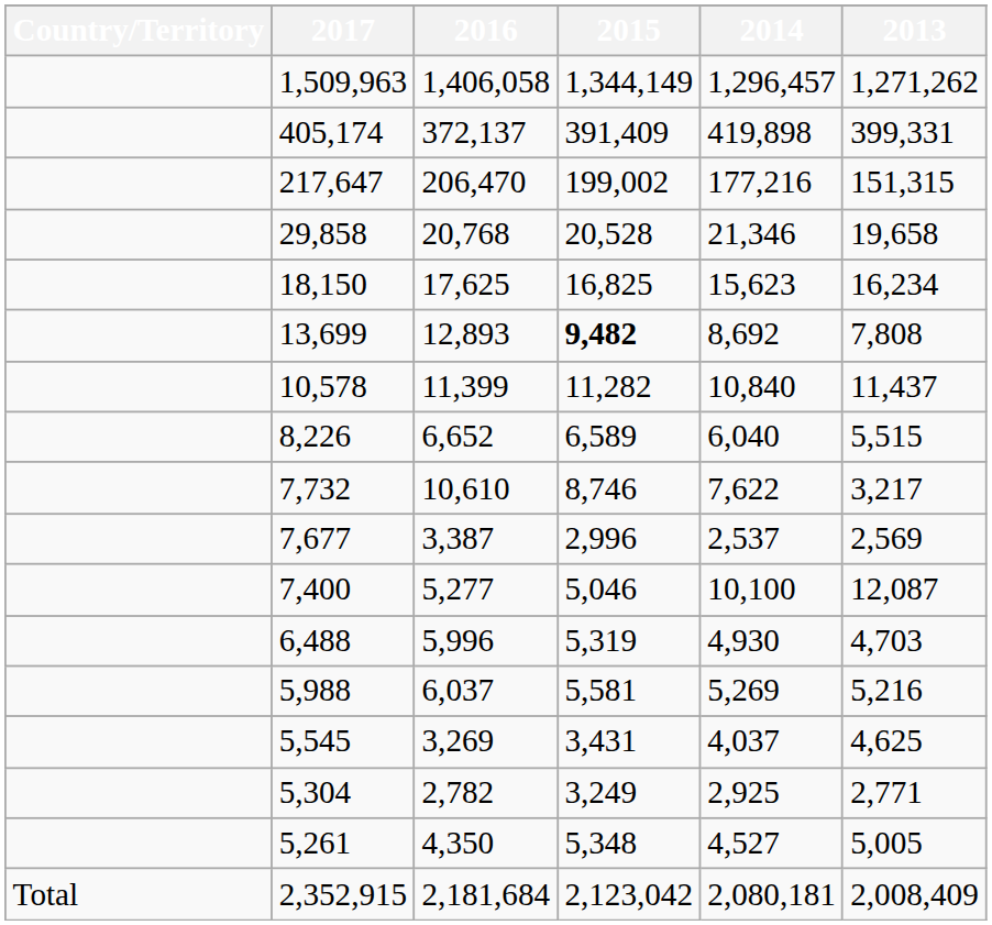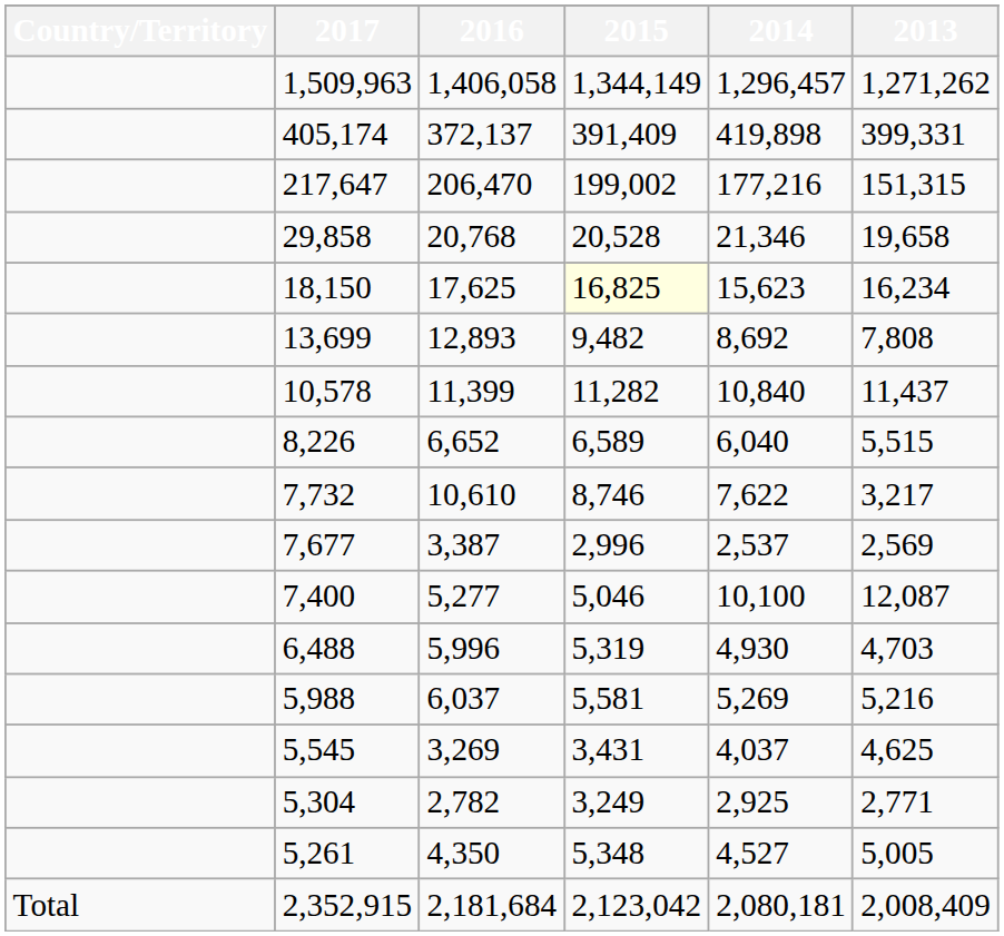18,150 | 2015: no background -> lightyellow background
13,699 | 2015: bold -> normal
